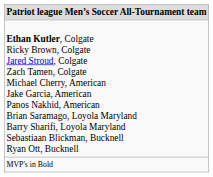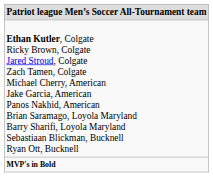MVP's in Bold | column 1: normal -> bold
